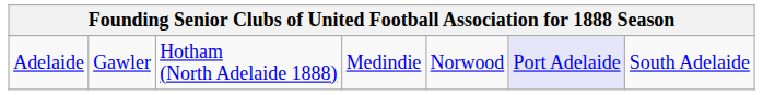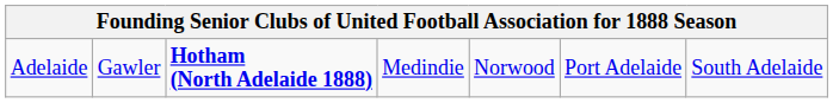Adelaide | column 3: normal -> bold
Adelaide | column 6: lavender background -> no background
